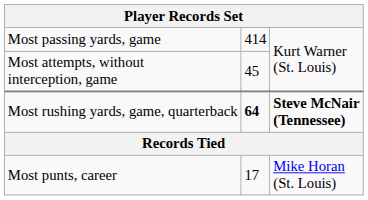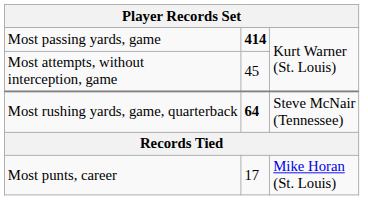Most passing yards, game | column 2: normal -> bold
Most rushing yards, game, quarterback | column 3: bold -> normal
